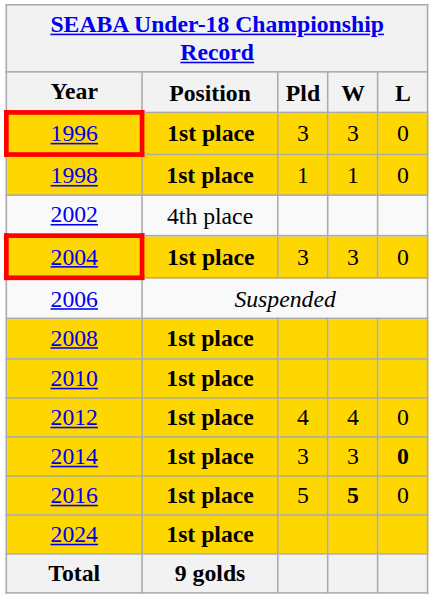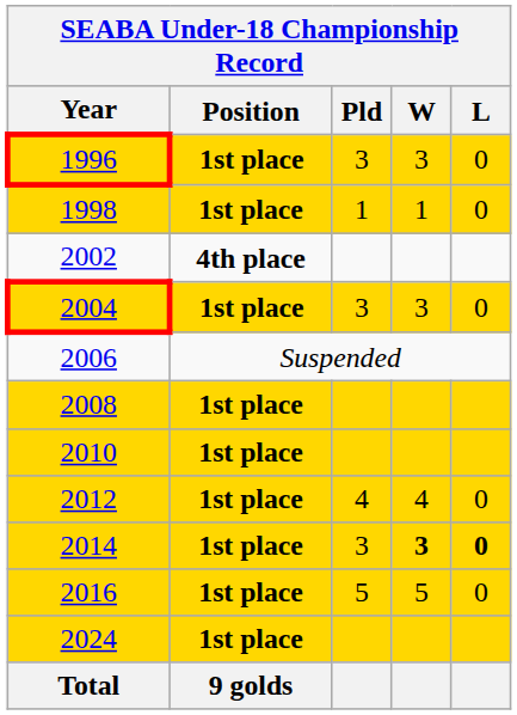2002 | Position: normal -> bold
2014 | W: normal -> bold
2016 | W: bold -> normal
